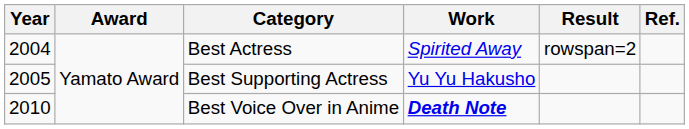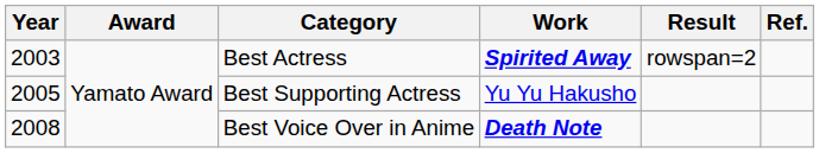Best Actress | Year: 2004 -> 2003
Best Actress | Work: normal -> bold
Best Voice Over in Anime | Year: 2010 -> 2008
